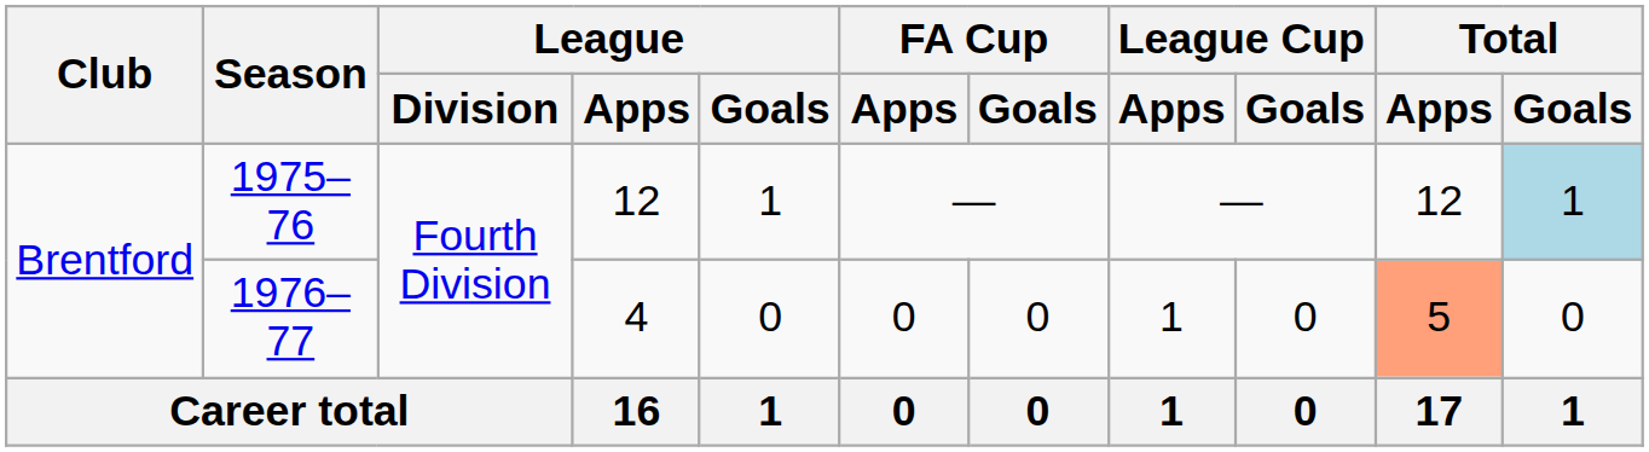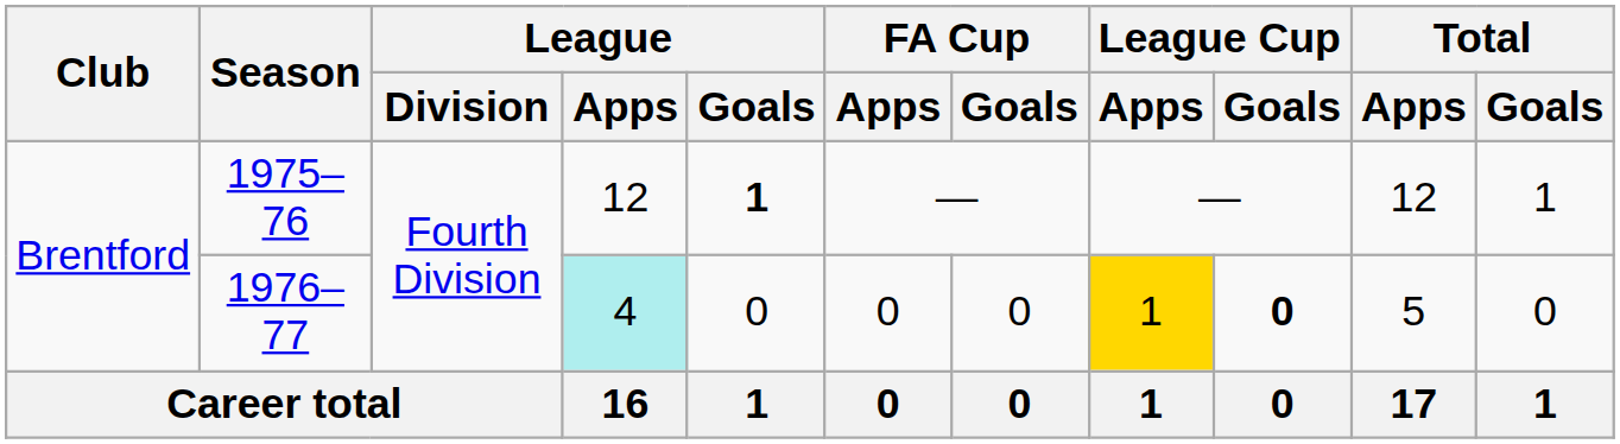1975–76 | League / Goals: normal -> bold
1975–76 | Total / Goals: lightblue background -> no background
1976–77 | League / Apps: no background -> paleturquoise background
1976–77 | League Cup / Apps: no background -> gold background
1976–77 | League Cup / Goals: normal -> bold
1976–77 | Total / Apps: lightsalmon background -> no background
